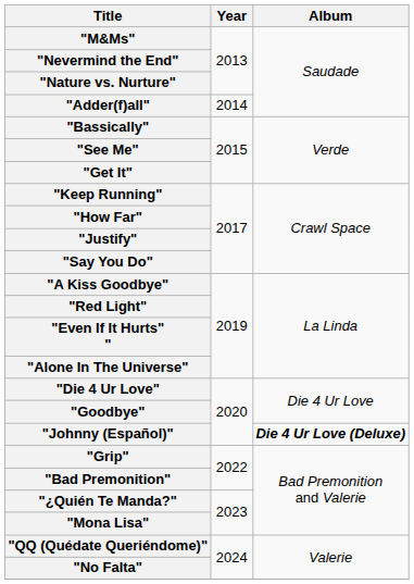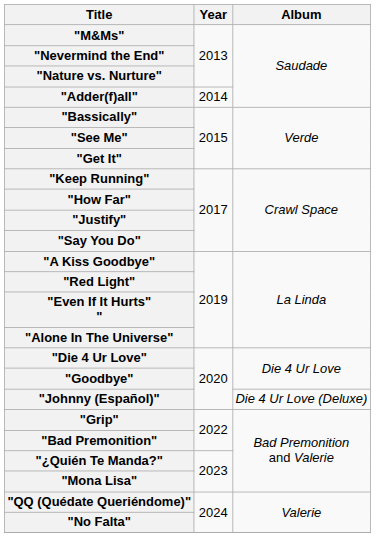"Johnny (Español)" | Album: bold -> normal
